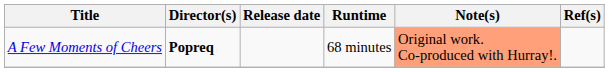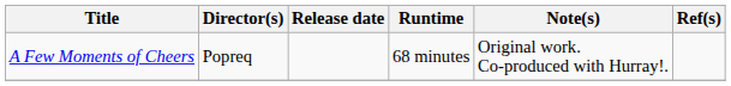A Few Moments of Cheers | Director(s): bold -> normal
A Few Moments of Cheers | Note(s): lightsalmon background -> no background
